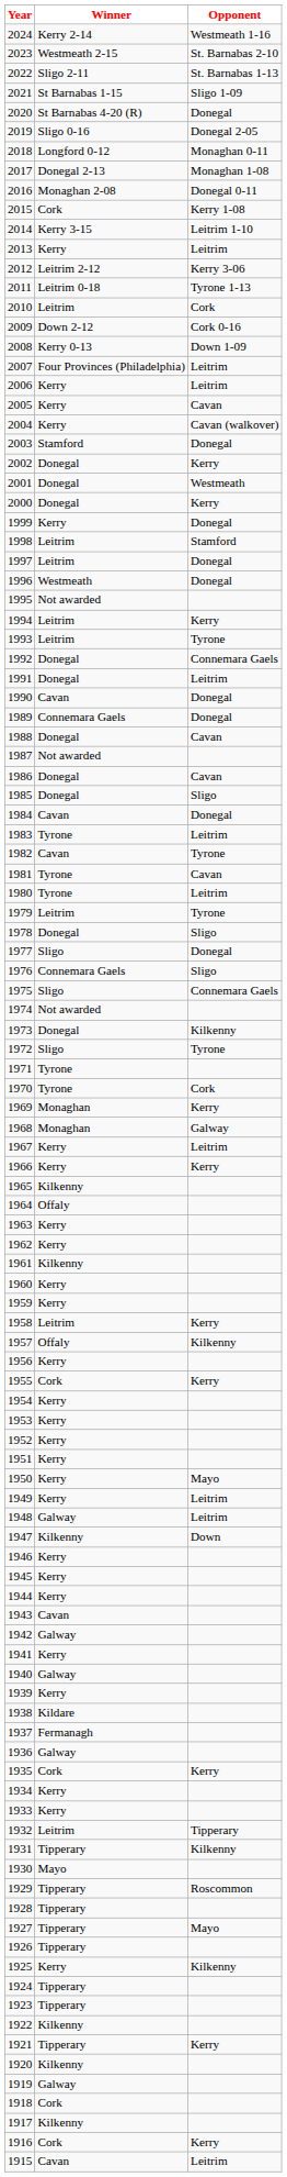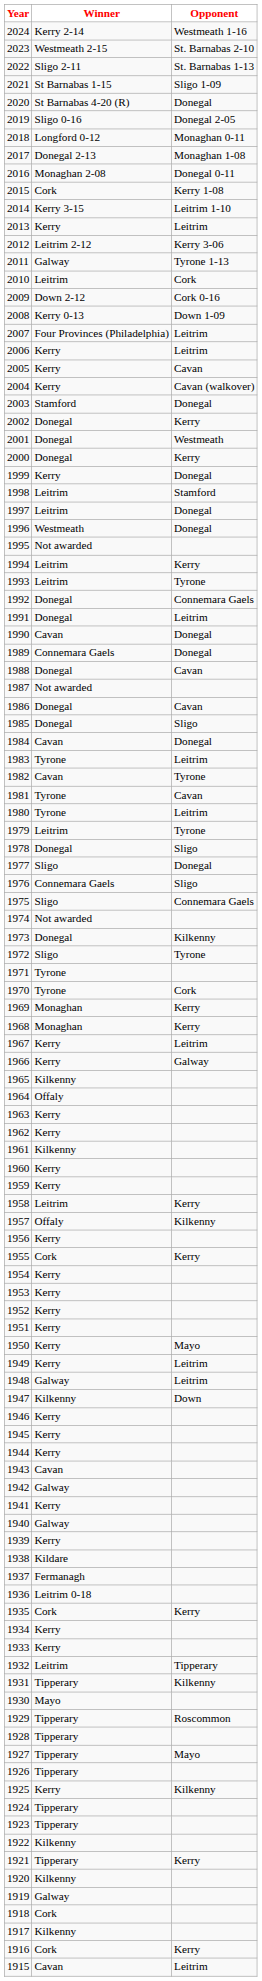2011 | Winner: Leitrim 0-18 -> Galway
1968 | Opponent: Galway -> Kerry
1966 | Opponent: Kerry -> Galway
1936 | Winner: Galway -> Leitrim 0-18
